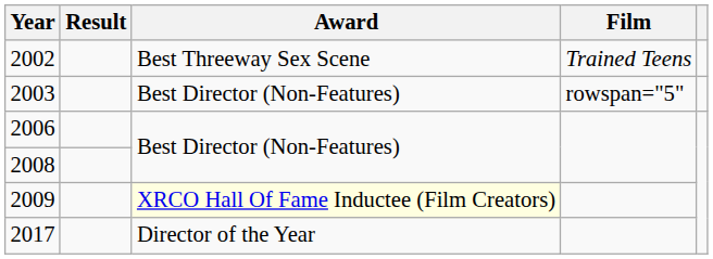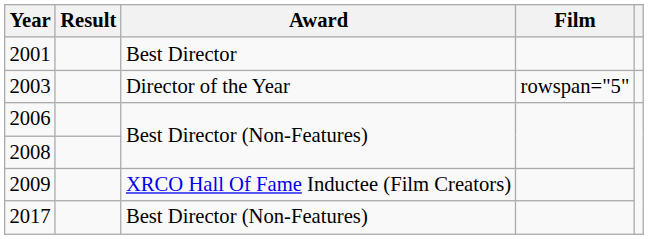+ row: 2001 | Best Director
- row: 2002 | Best Threeway Sex Scene | Trained Teens
2003 | Award: Best Director (Non-Features) -> Director of the Year
2009 | Award: lightyellow background -> no background
2017 | Award: Director of the Year -> Best Director (Non-Features)
